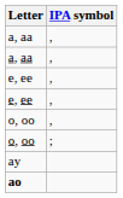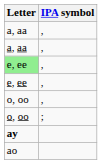row 4 | Letter: no background -> lightgreen background
row 8 | Letter: normal -> bold
row 9 | Letter: bold -> normal
